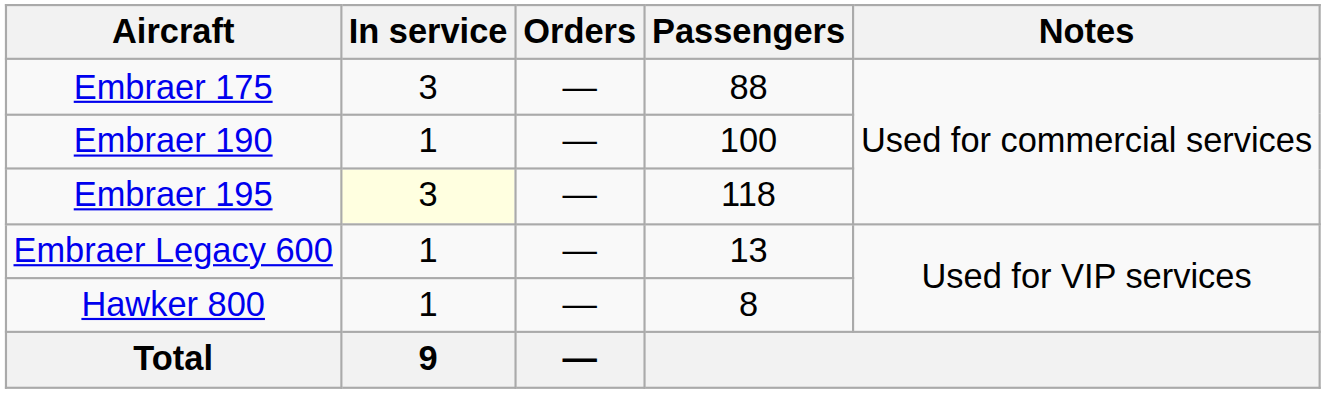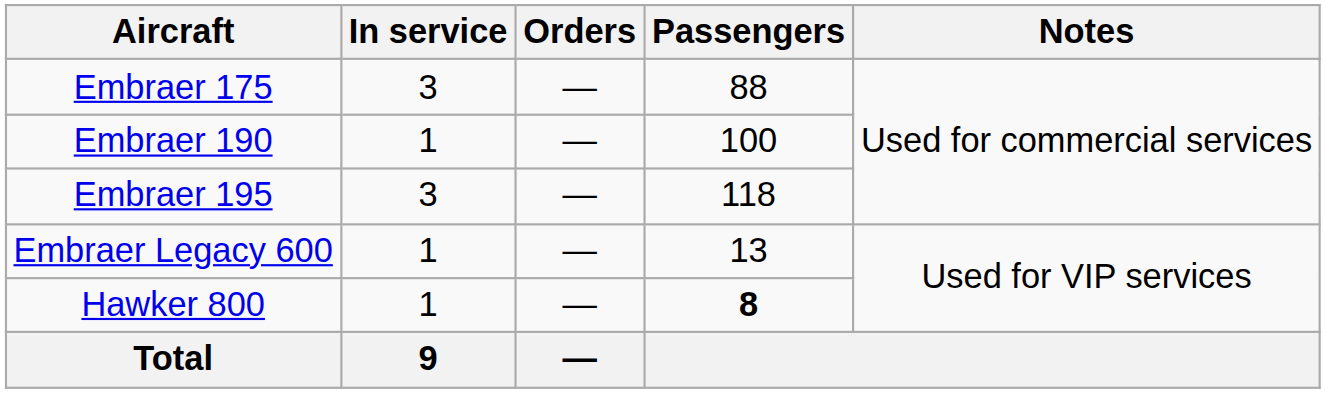Embraer 195 | In service: lightyellow background -> no background
Hawker 800 | Passengers: normal -> bold
